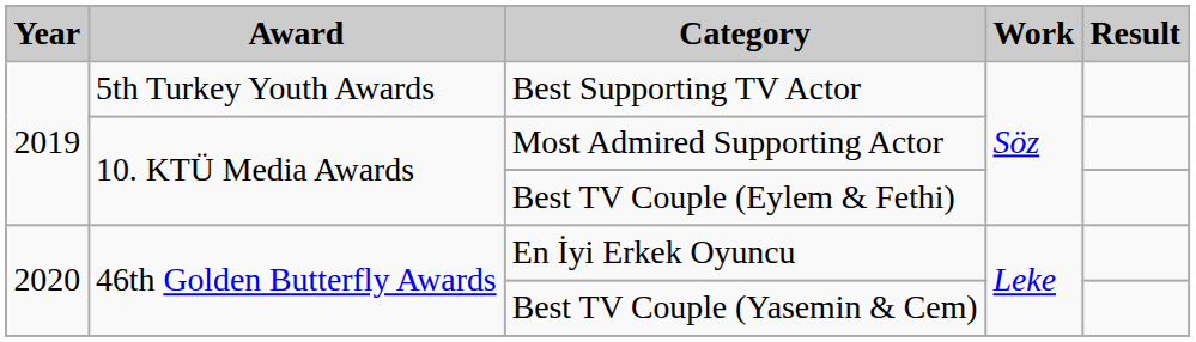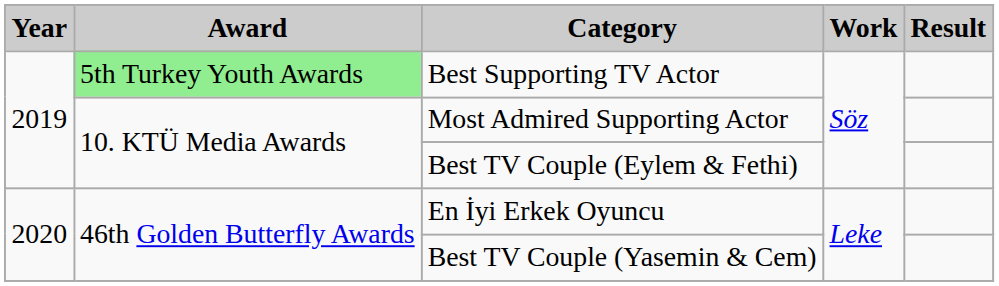Best Supporting TV Actor | Award: no background -> lightgreen background
